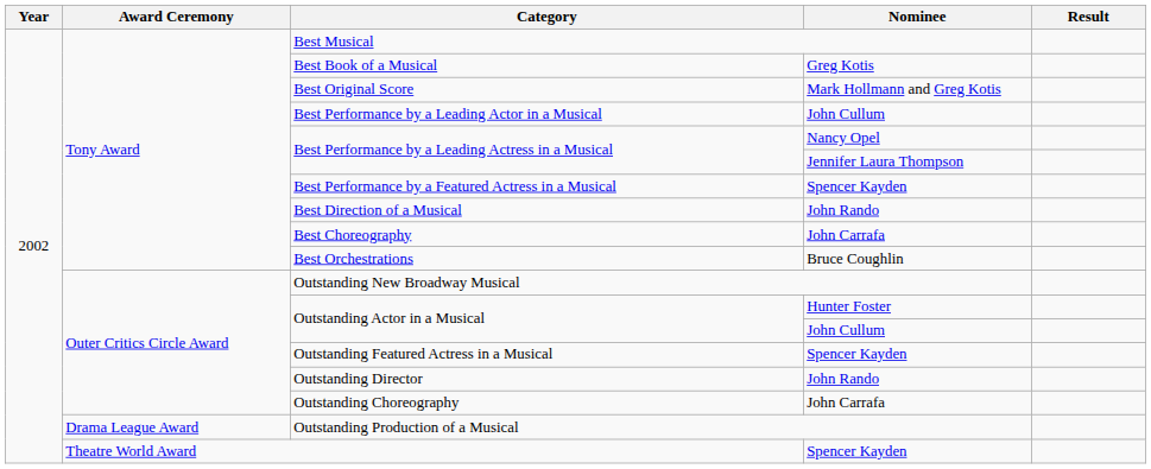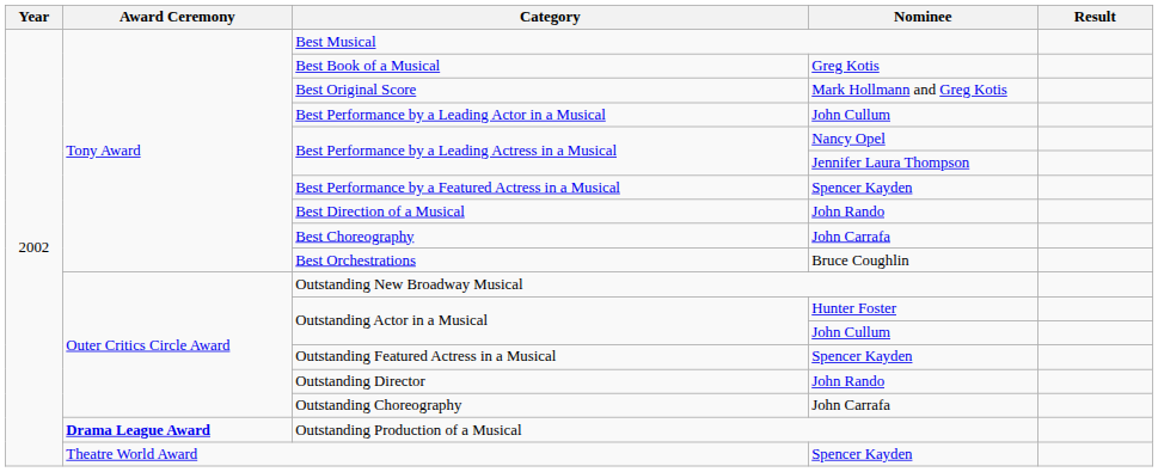Outstanding Production of a Musical | Award Ceremony: normal -> bold
